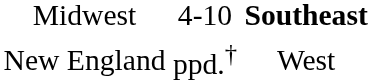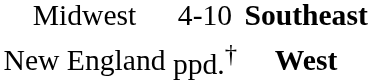New England | column 3: normal -> bold
